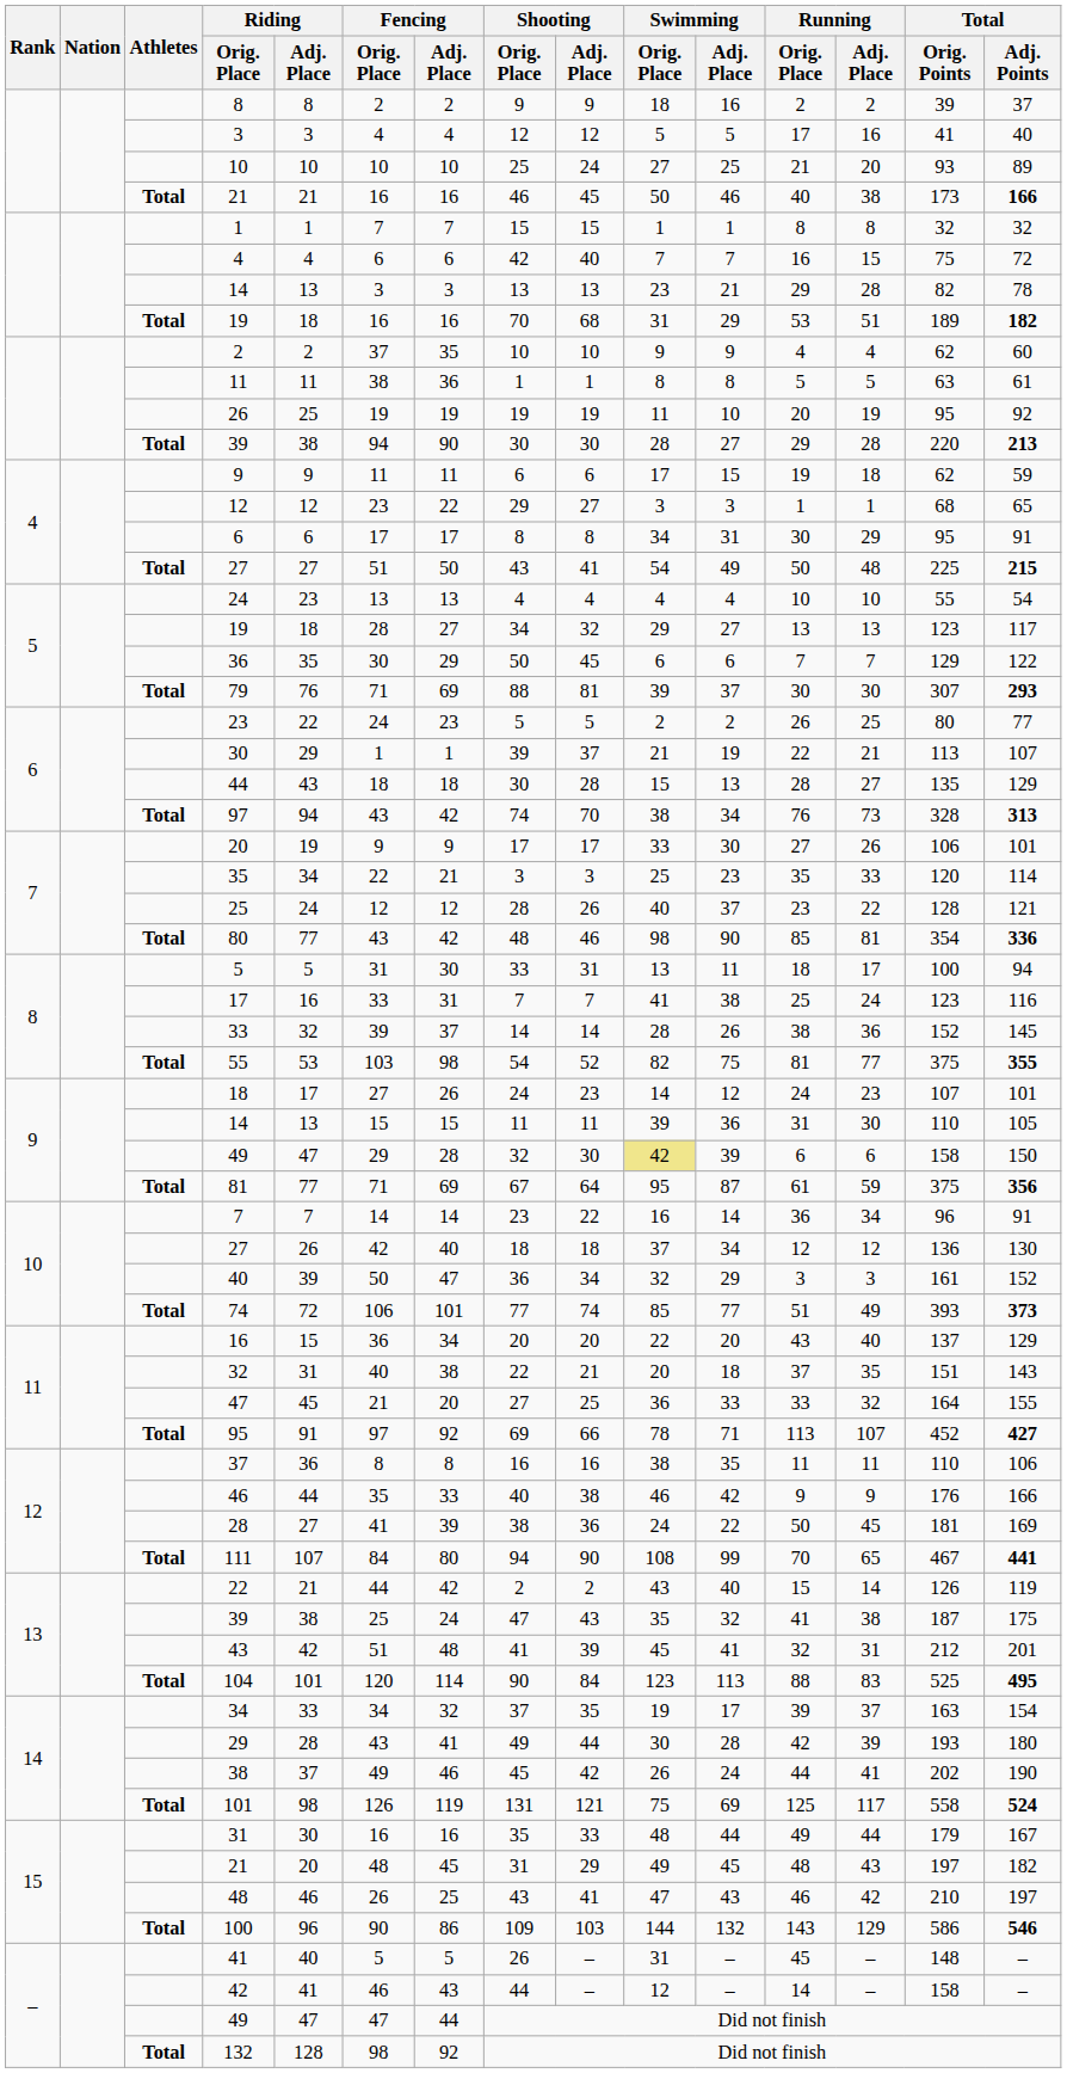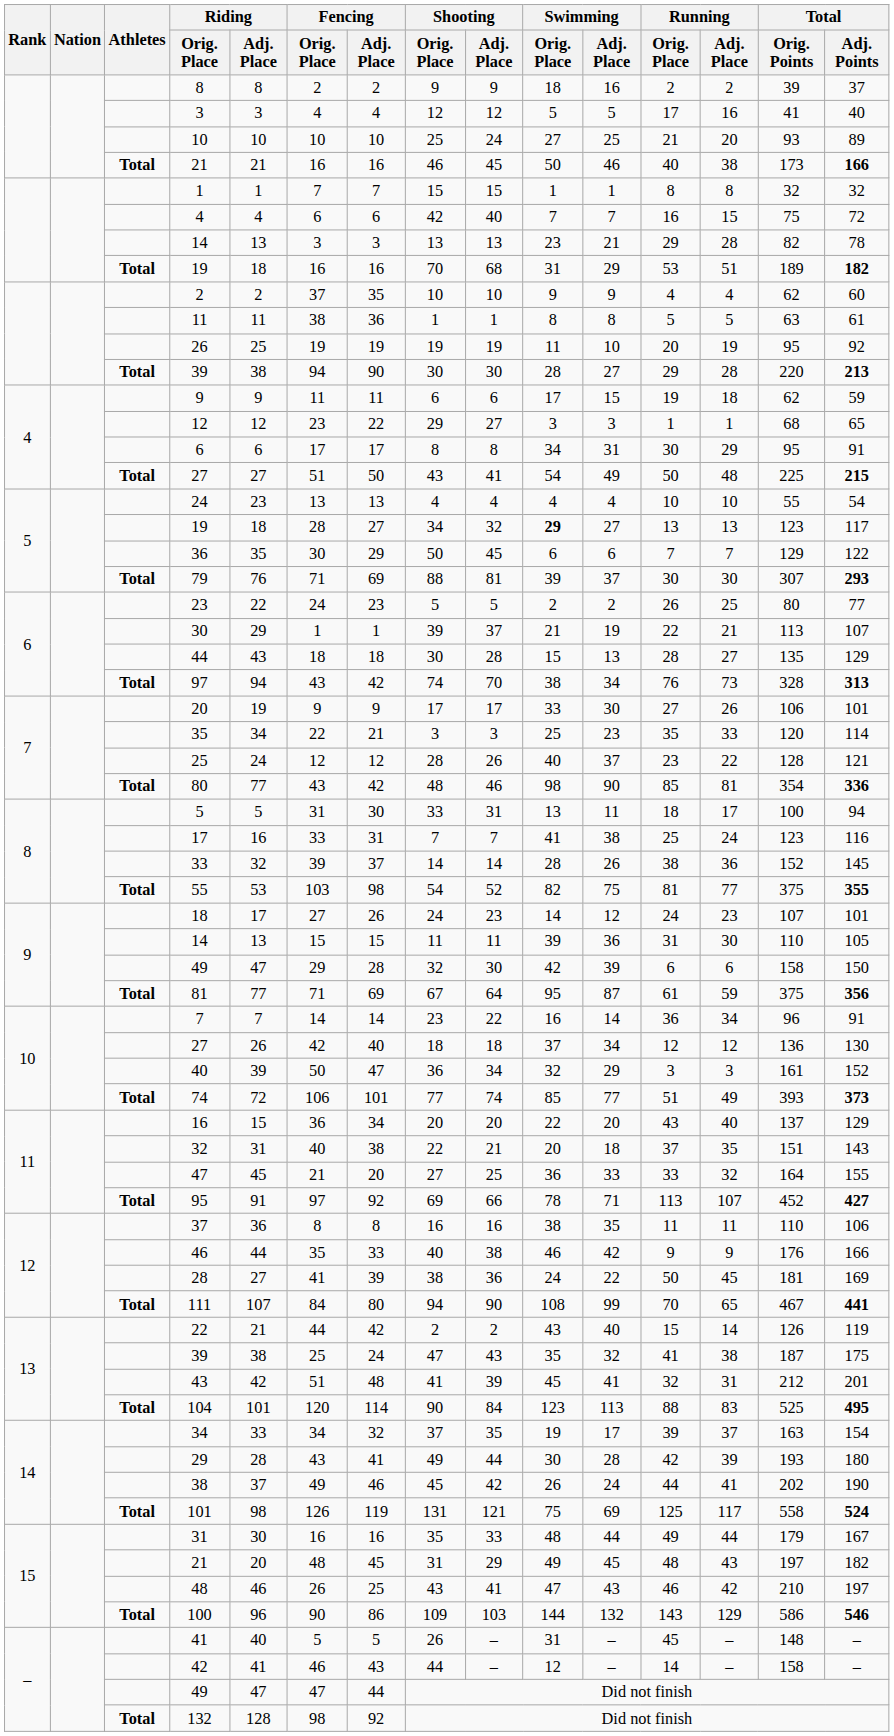5 / 19 | Swimming / Orig. Place: normal -> bold
9 / 49 | Swimming / Orig. Place: khaki background -> no background
